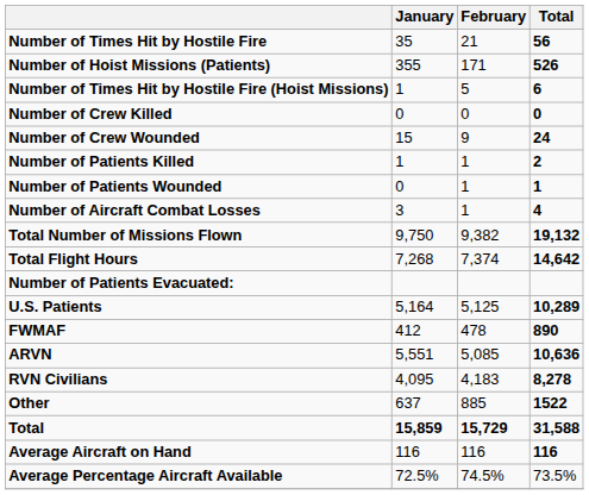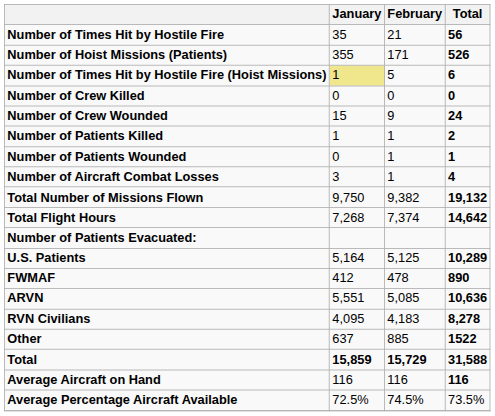Number of Times Hit by Hostile Fire (Hoist Missions) | January: no background -> khaki background
